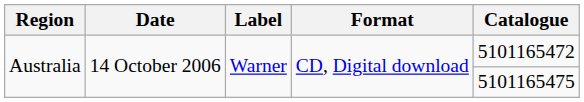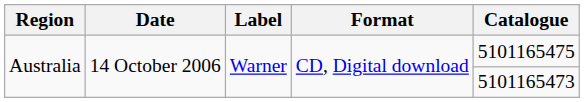row 2 | Catalogue: 5101165472 -> 5101165475
row 3 | Catalogue: 5101165475 -> 5101165473
